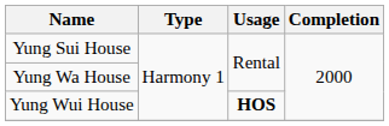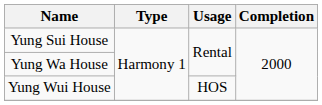Yung Wui House | Usage: bold -> normal
